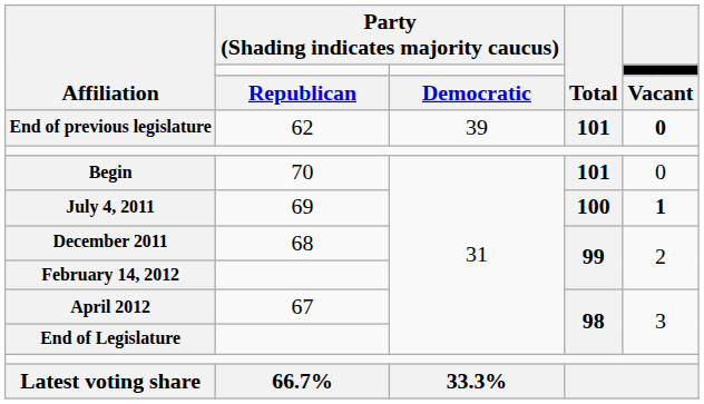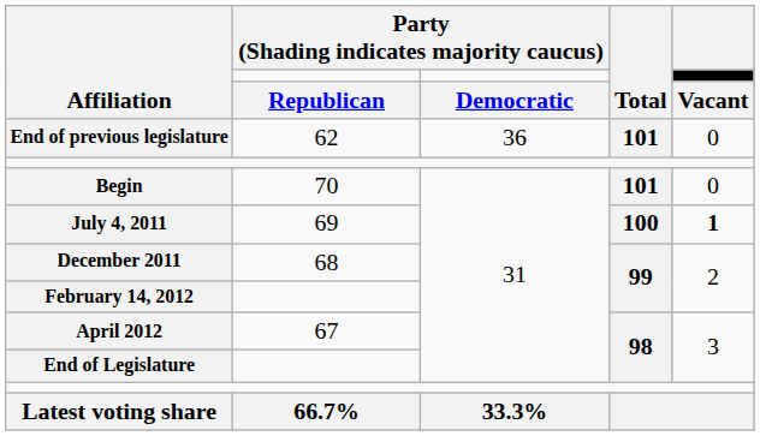End of previous legislature | column 3: 39 -> 36
End of previous legislature | column 5: bold -> normal
